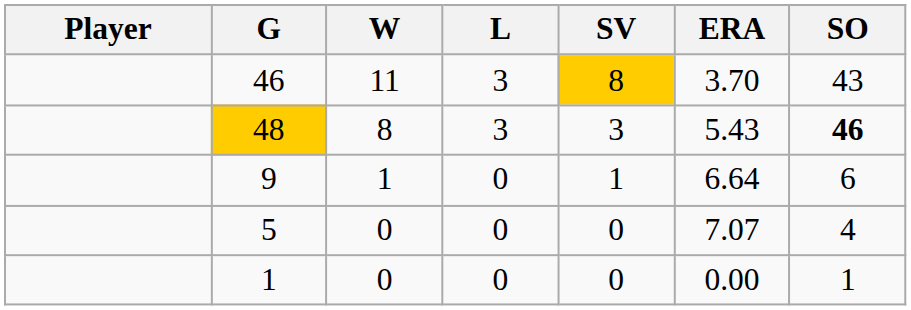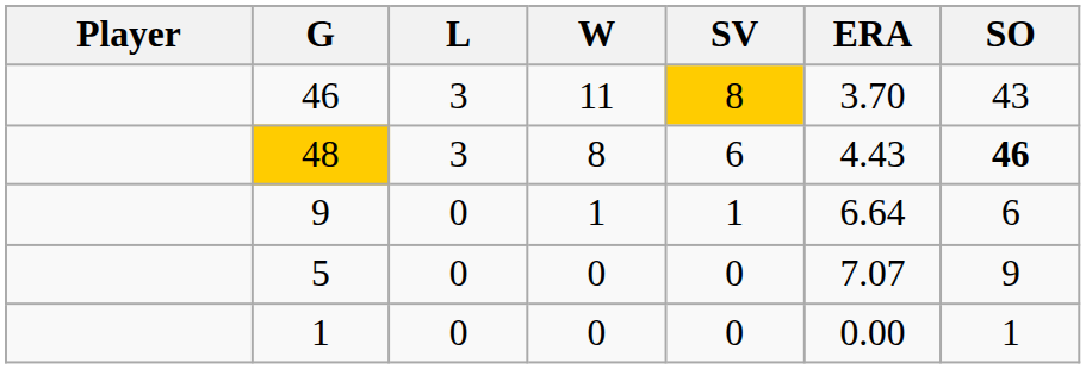columns swapped: W <-> L
48 | SV: 3 -> 6
48 | ERA: 5.43 -> 4.43
5 | SO: 4 -> 9
